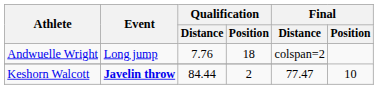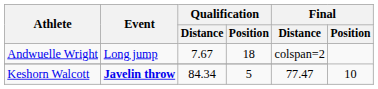Andwuelle Wright | Qualification / Distance: 7.76 -> 7.67
Keshorn Walcott | Qualification / Distance: 84.44 -> 84.34
Keshorn Walcott | Qualification / Position: 2 -> 5
